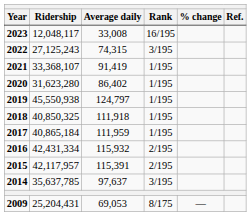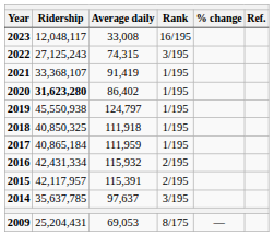2020 | Ridership: normal -> bold
